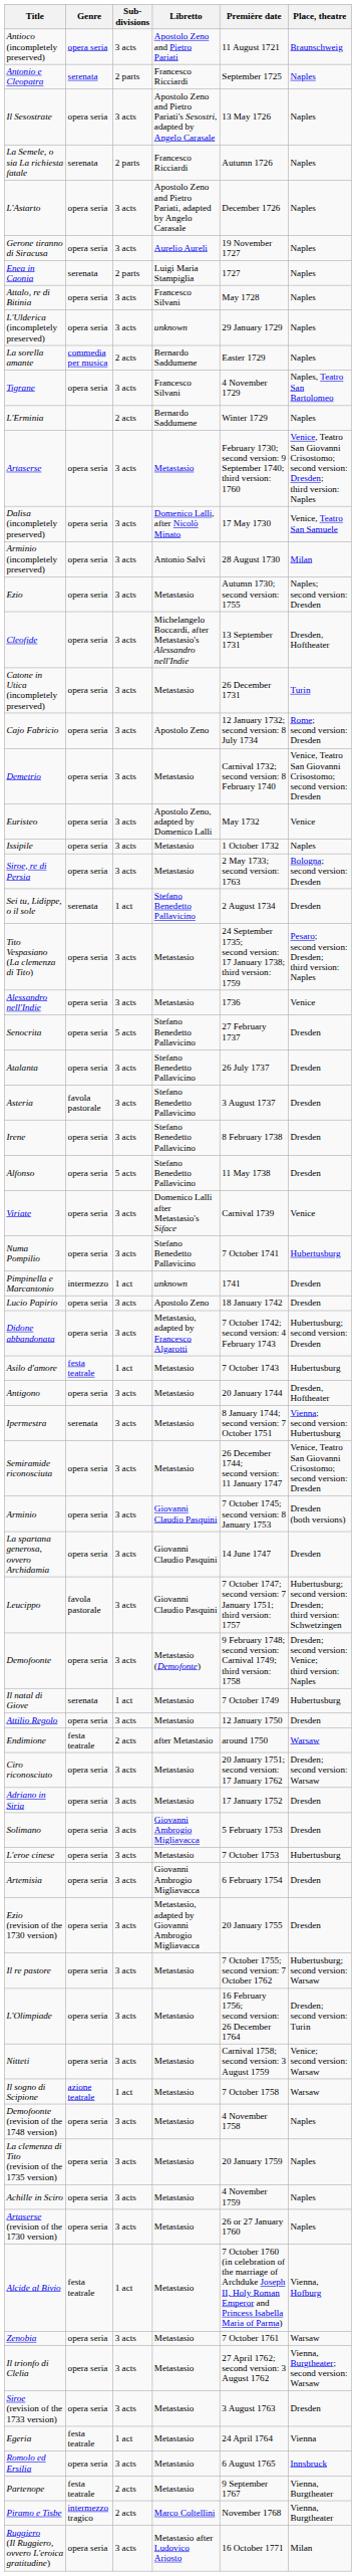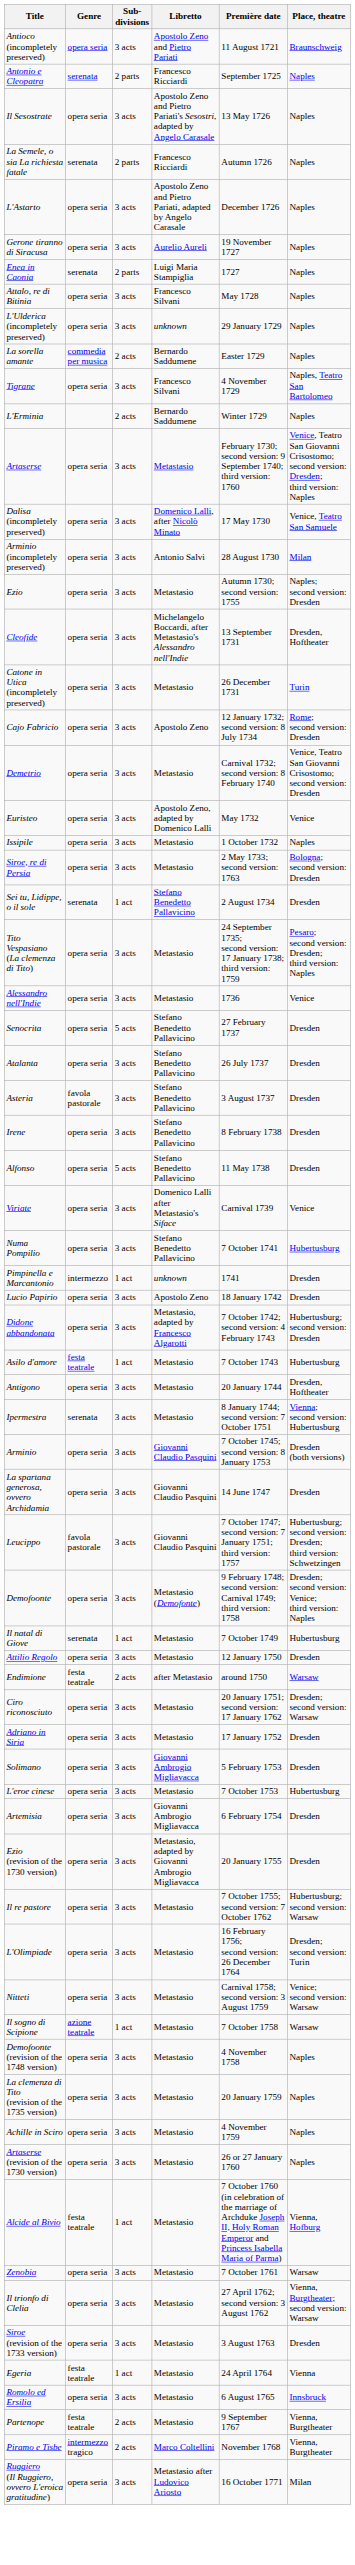- row: Semiramide riconosciuta | opera seria | 3 acts | Metastasio | 26 December 1744; second version: 11 January 1747 | Venice, Teatro San Giovanni Crisostomo; second version: Dresden
